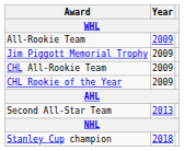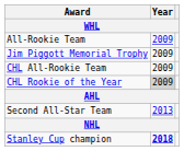CHL Rookie of the Year | Year: no background -> lightgrey background
Stanley Cup champion | Year: normal -> bold
